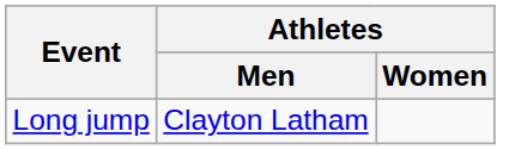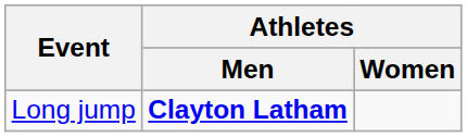Long jump | Athletes / Men: normal -> bold
